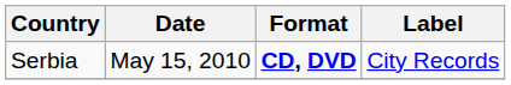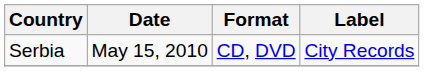Serbia | Format: bold -> normal
